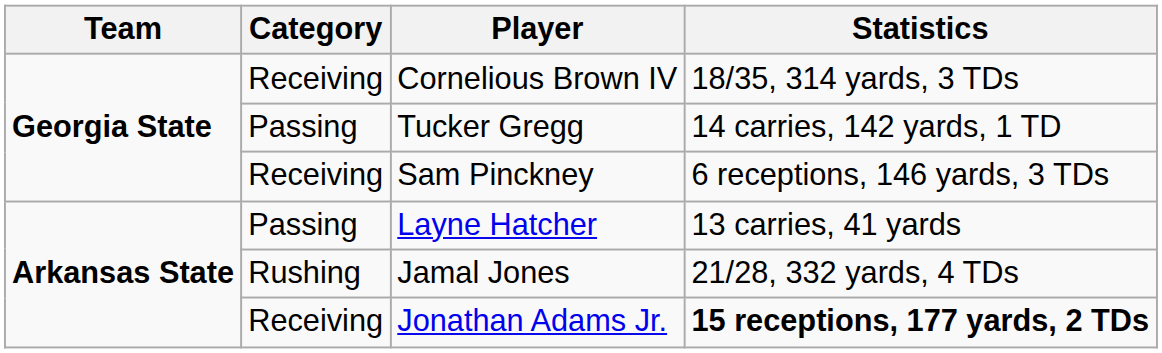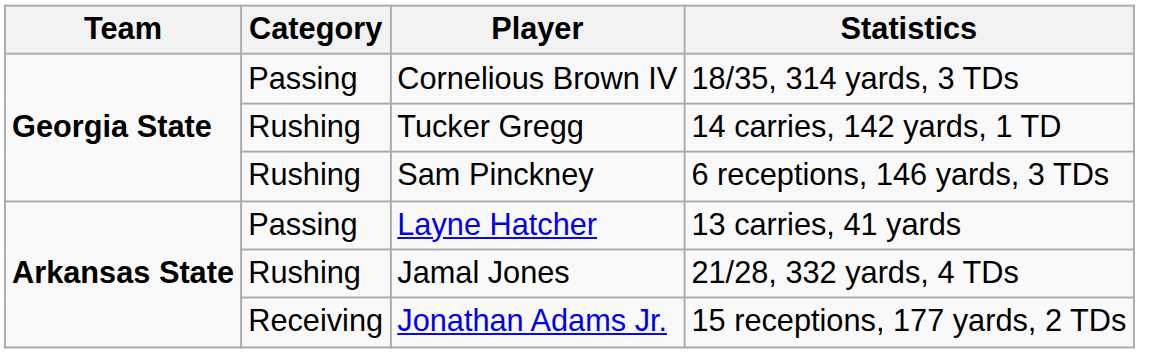Cornelious Brown IV | Category: Receiving -> Passing
Tucker Gregg | Category: Passing -> Rushing
Sam Pinckney | Category: Receiving -> Rushing
Jonathan Adams Jr. | Statistics: bold -> normal
